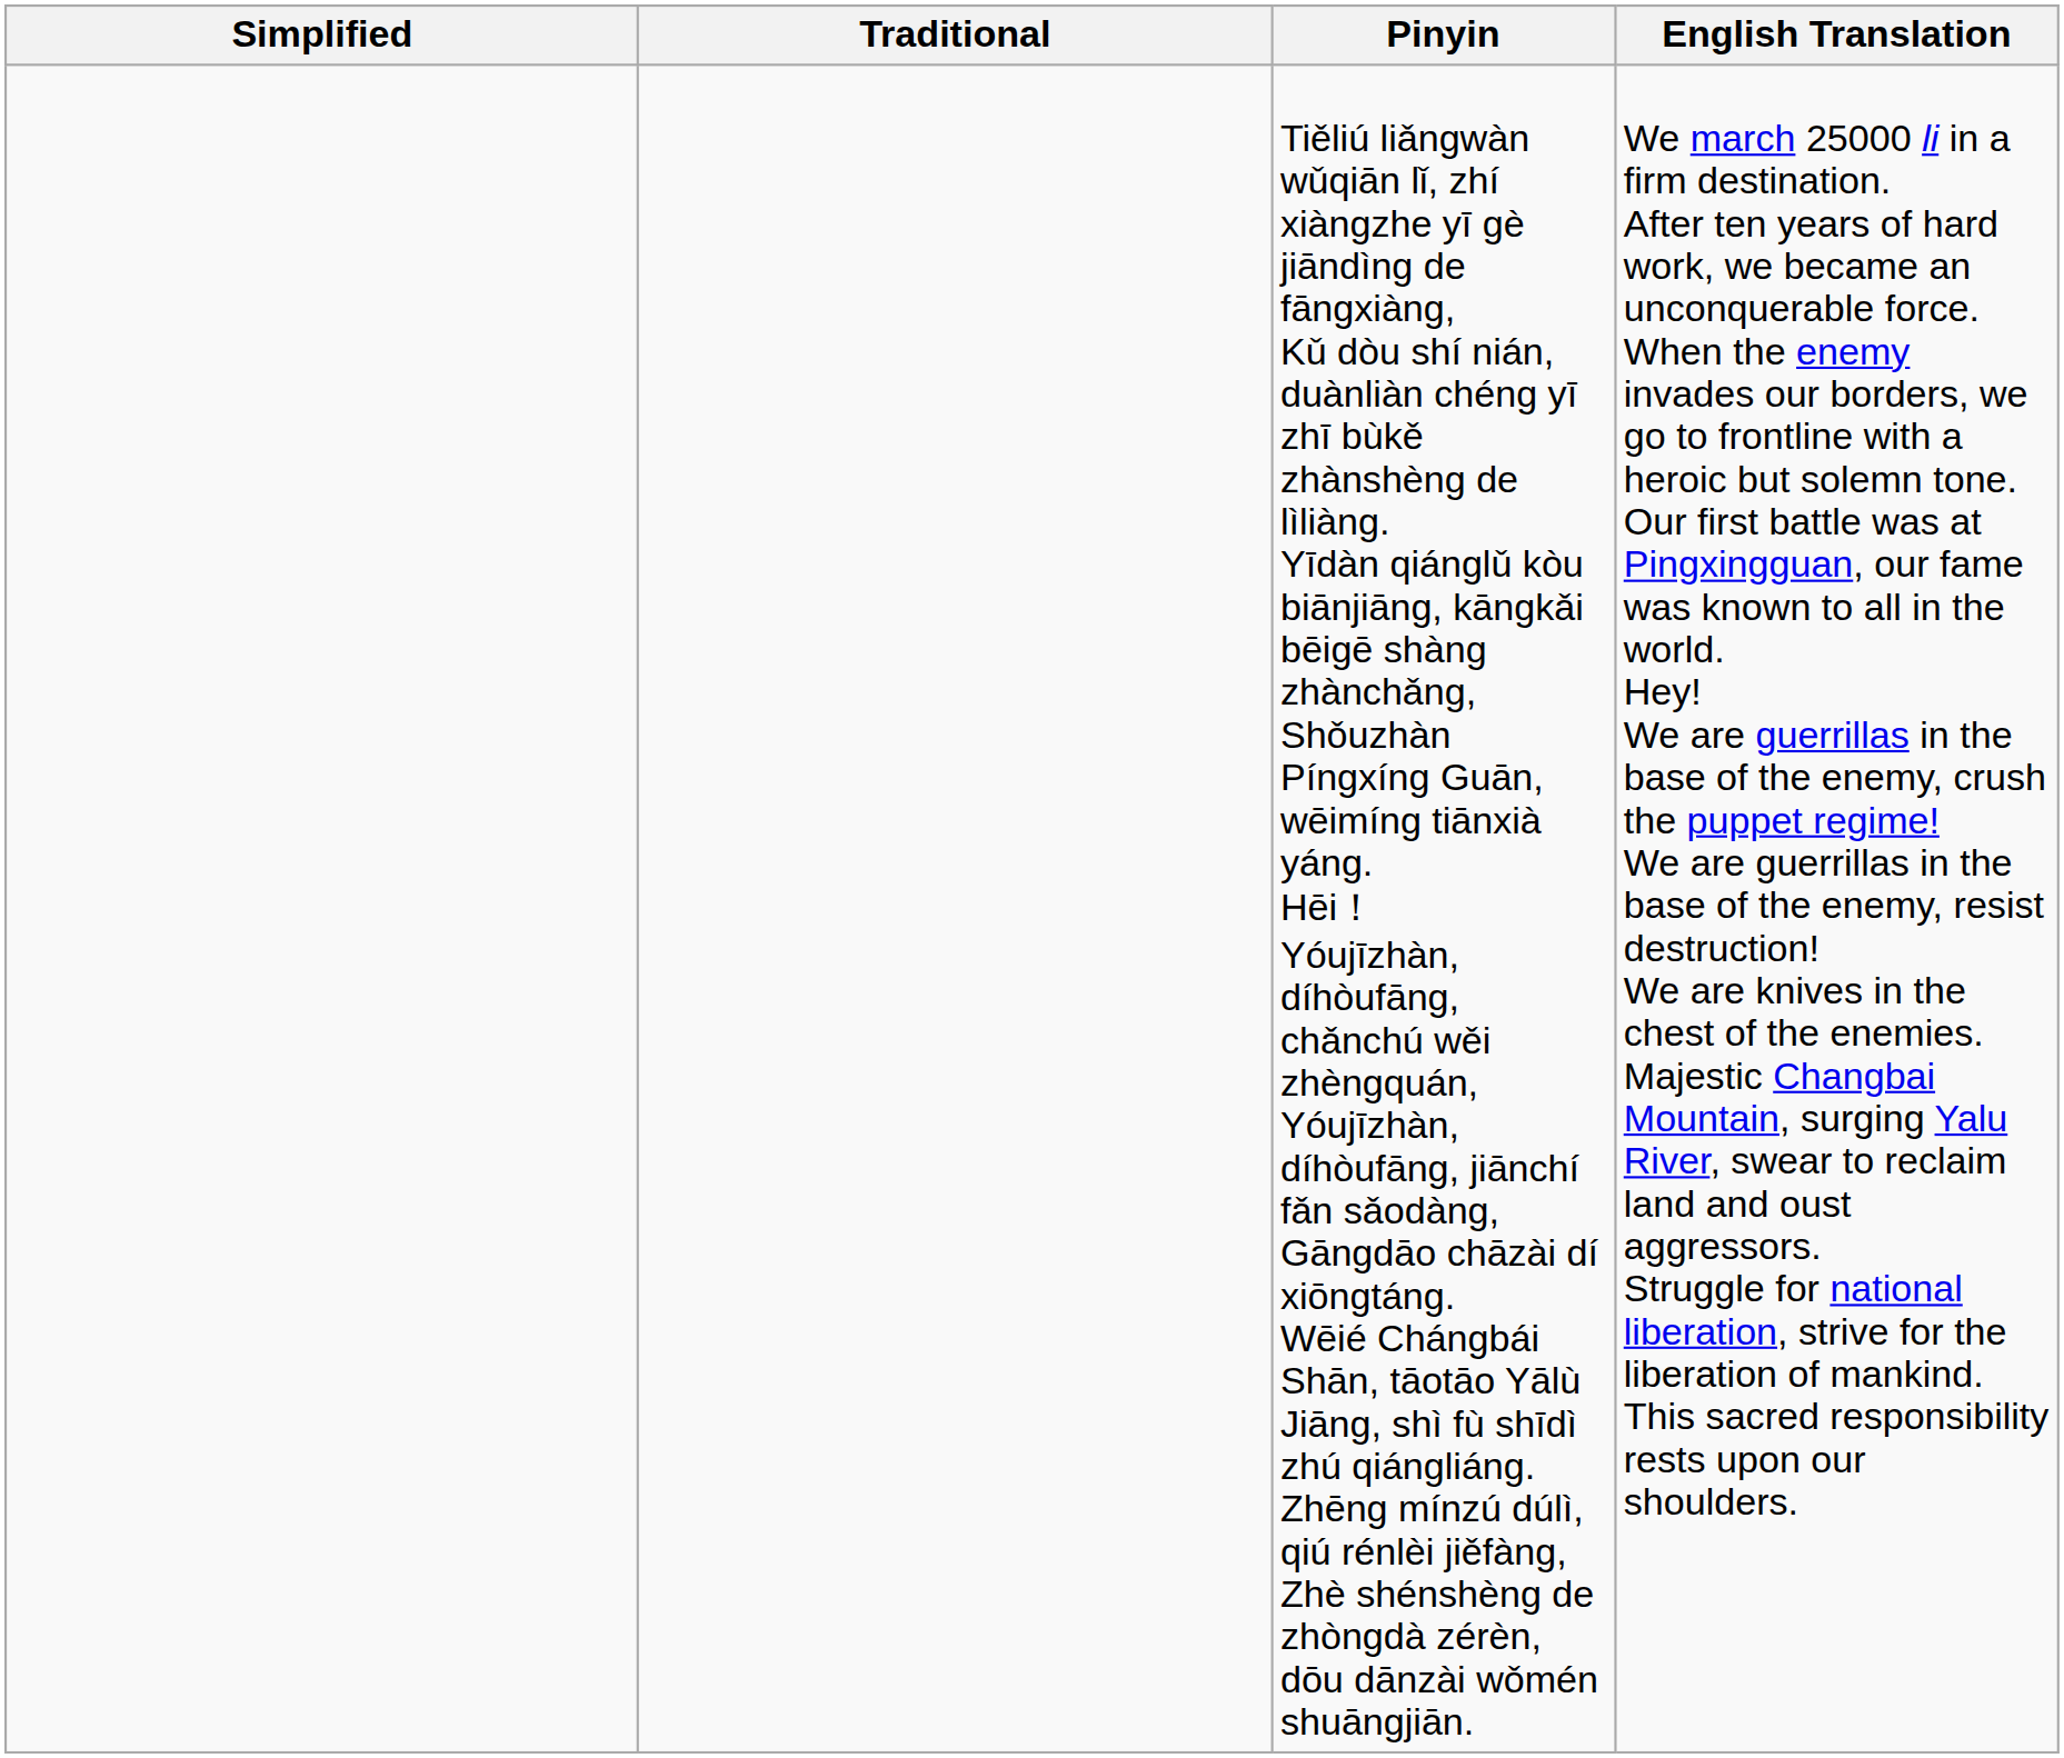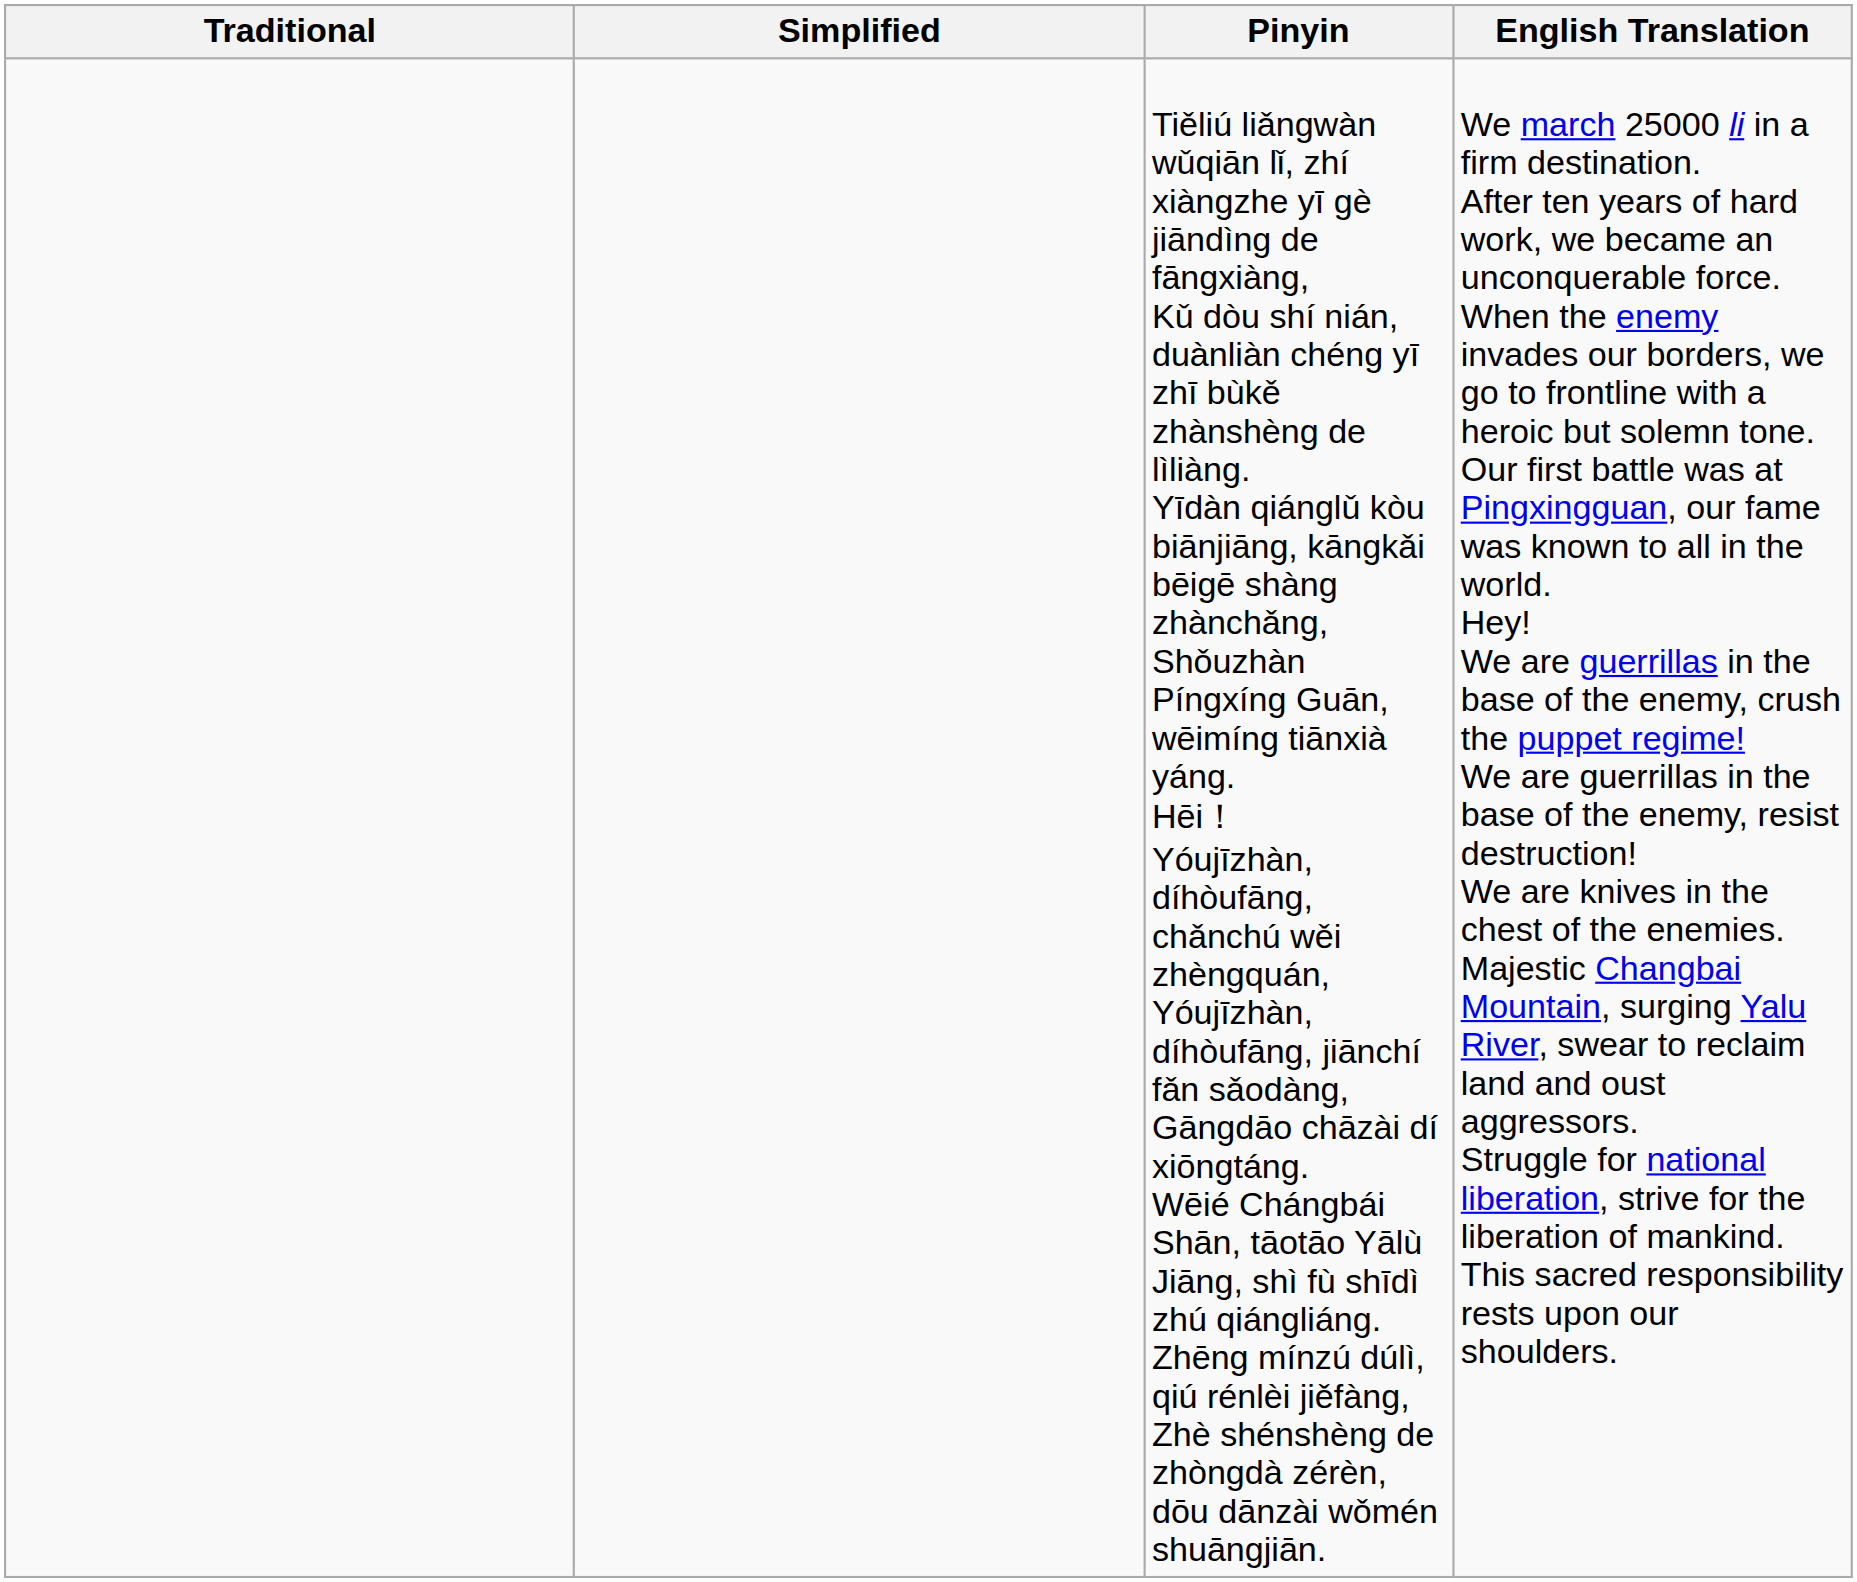columns swapped: Simplified <-> Traditional
